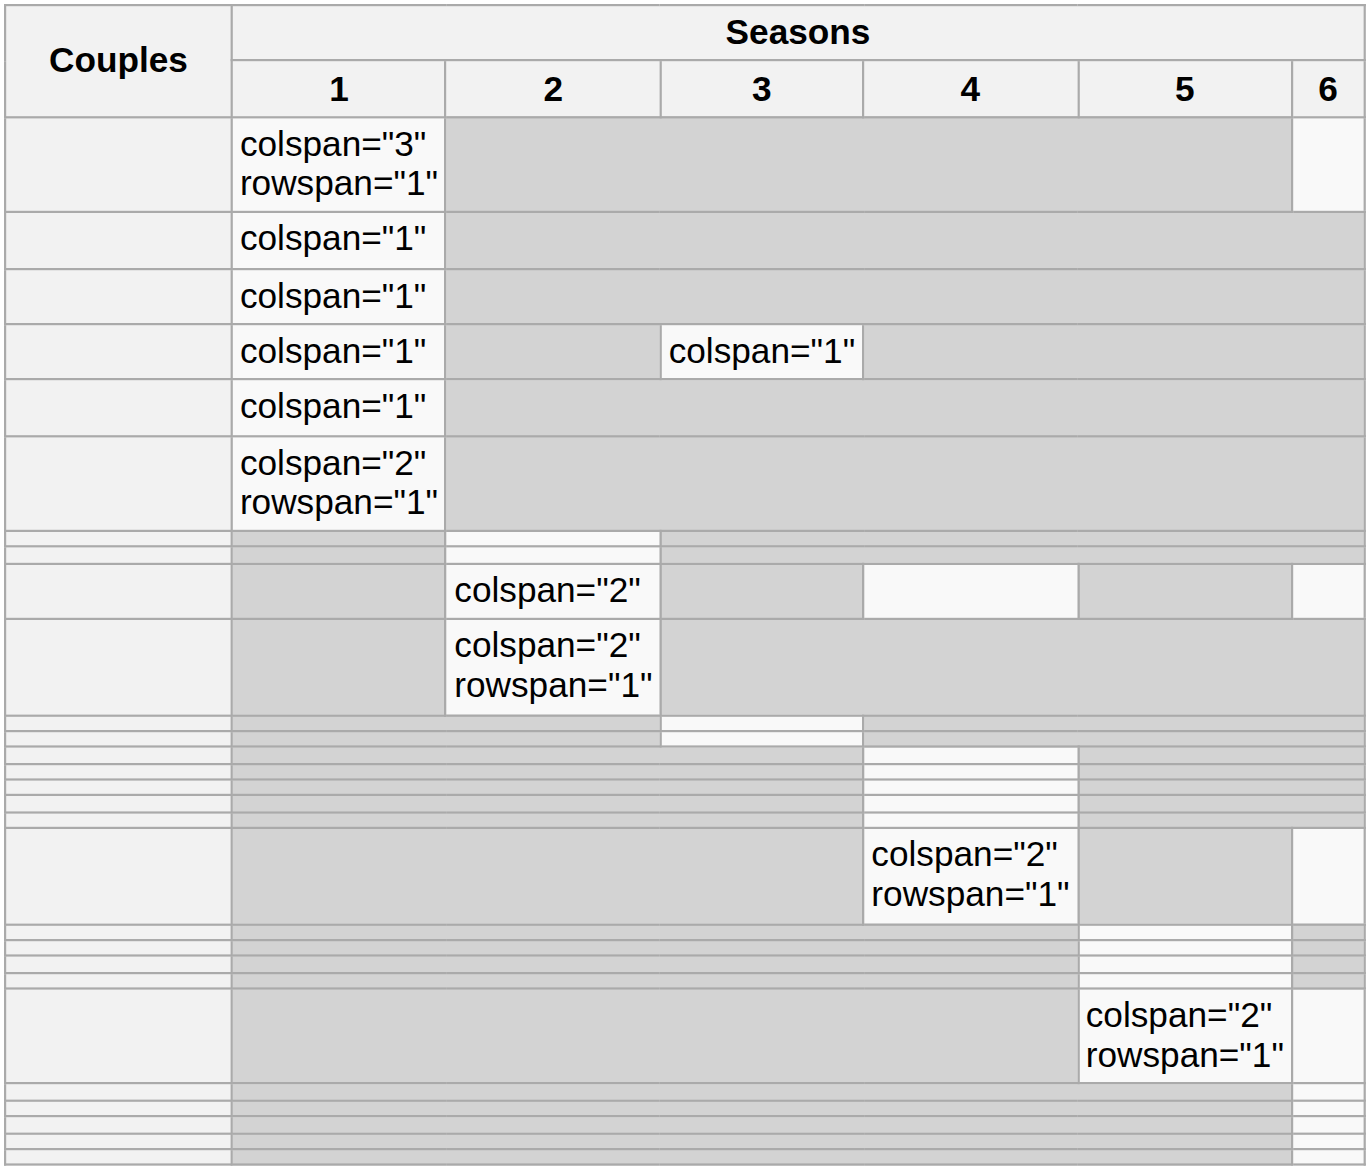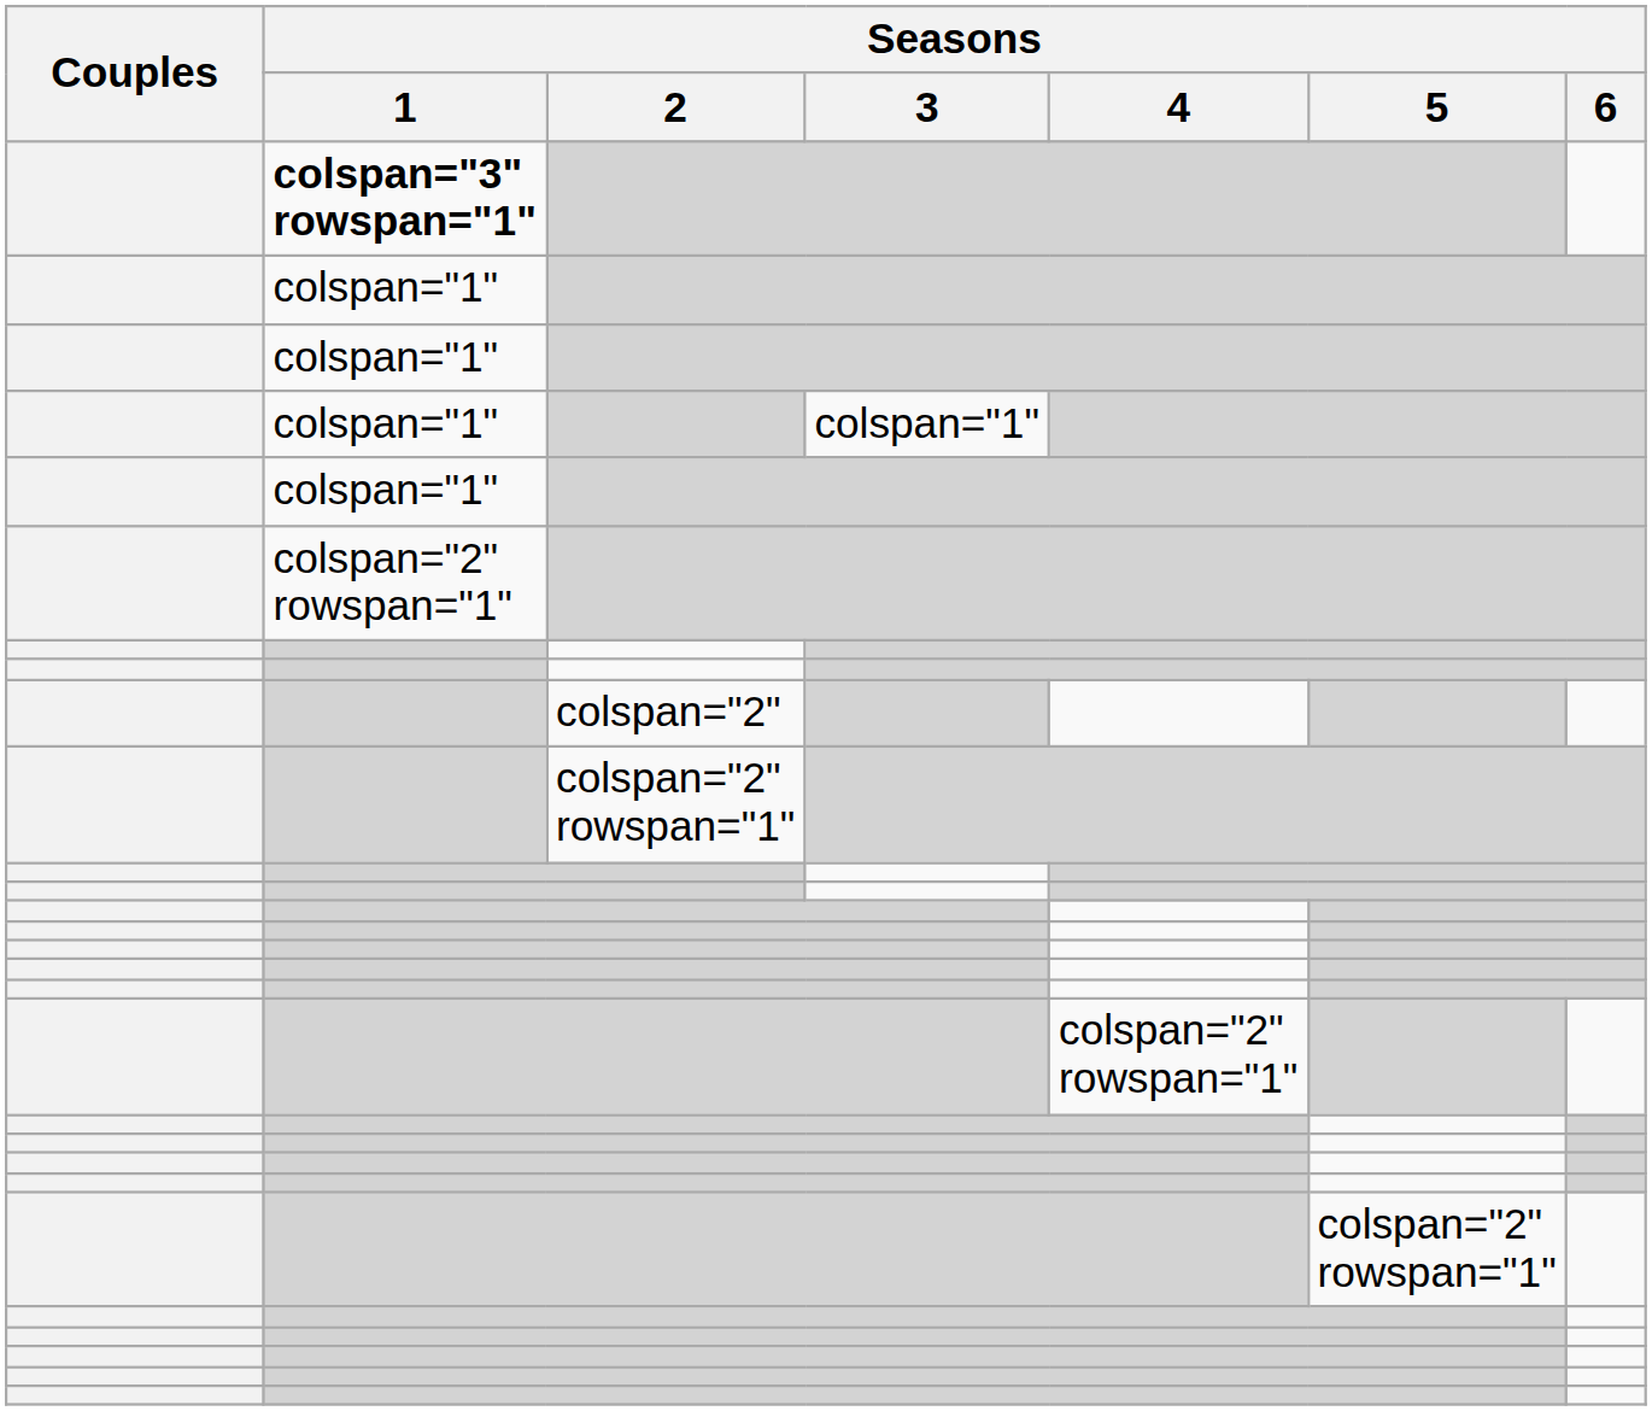colspan="3" rowspan="1" | Seasons / 1: normal -> bold
